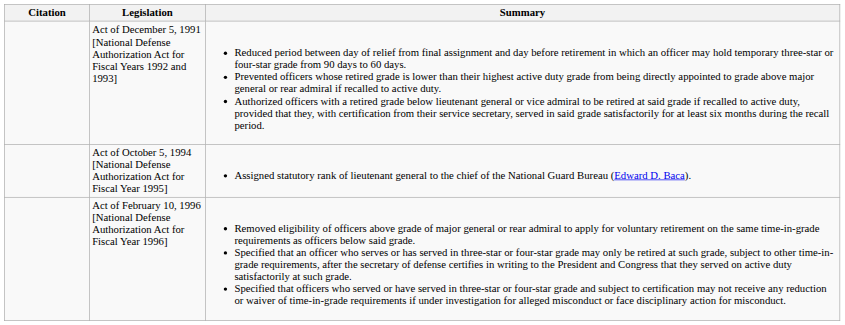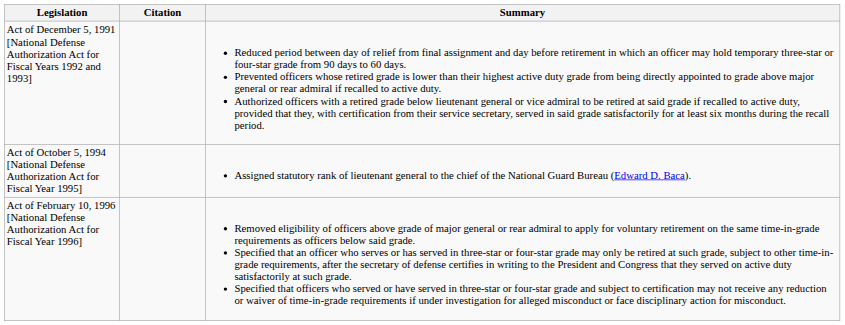columns swapped: Legislation <-> Citation
